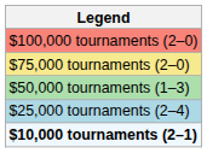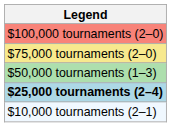row 5 | column 1: normal -> bold
row 6 | column 1: bold -> normal
